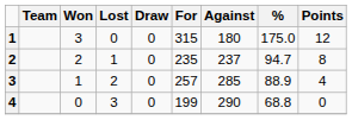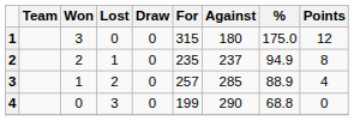row 3 | %: 94.7 -> 94.9
